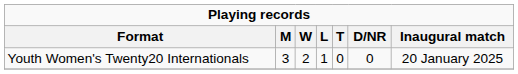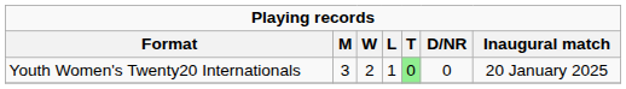Youth Women's Twenty20 Internationals | T: no background -> lightgreen background
